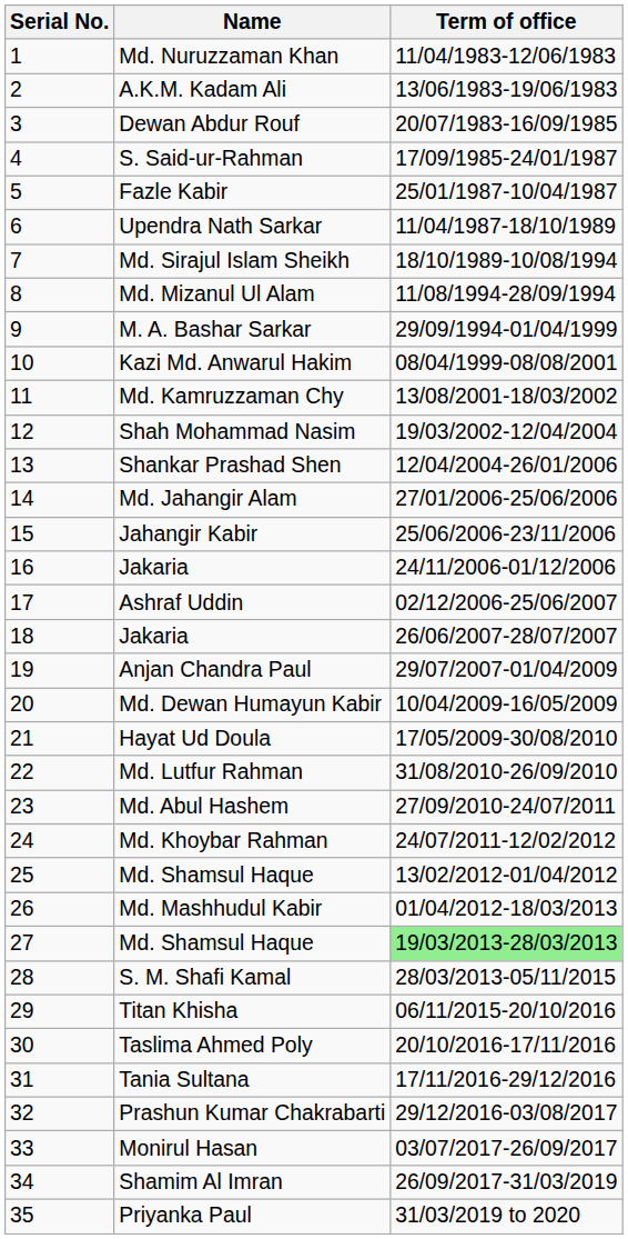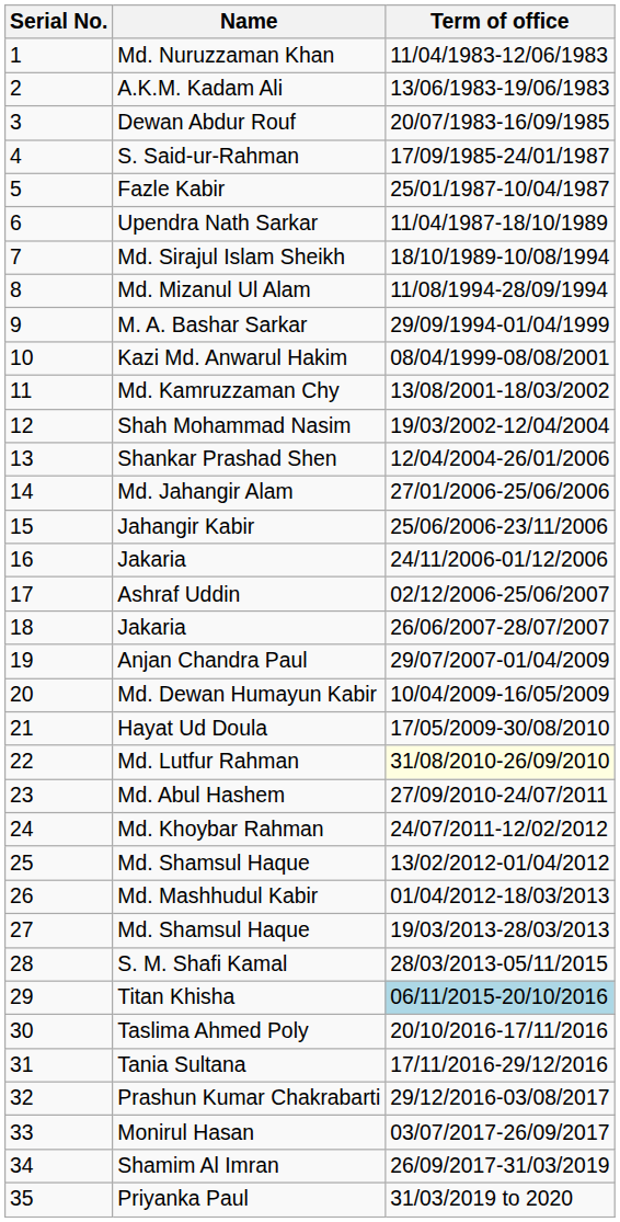Md. Lutfur Rahman | Term of office: no background -> lightyellow background
27 / Md. Shamsul Haque | Term of office: lightgreen background -> no background
Titan Khisha | Term of office: no background -> lightblue background
